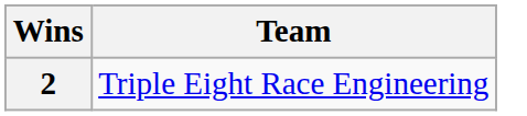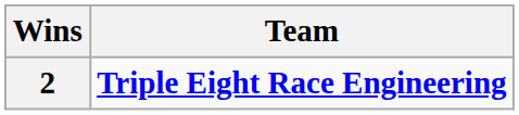2 | Team: normal -> bold
